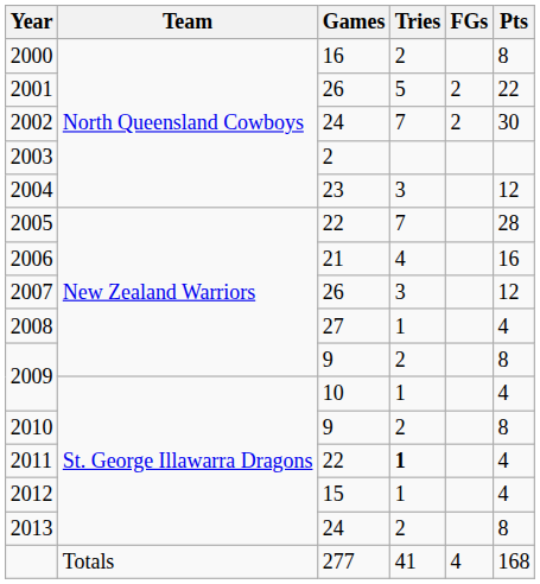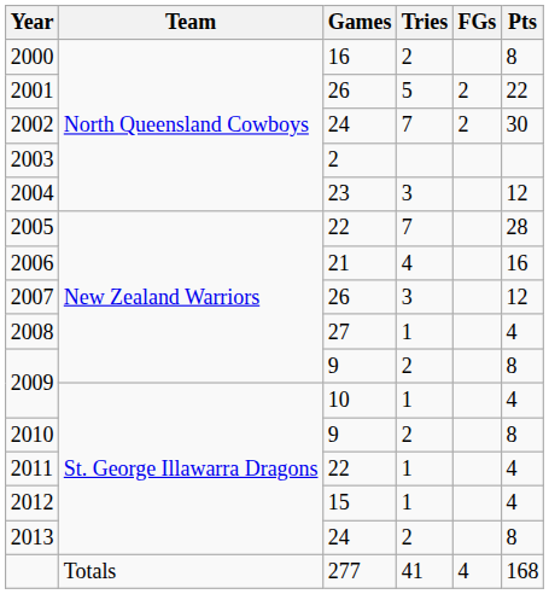2011 | Tries: bold -> normal
